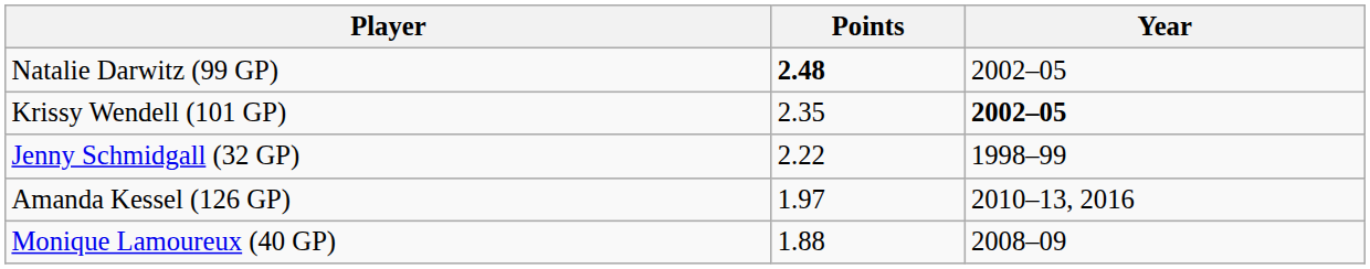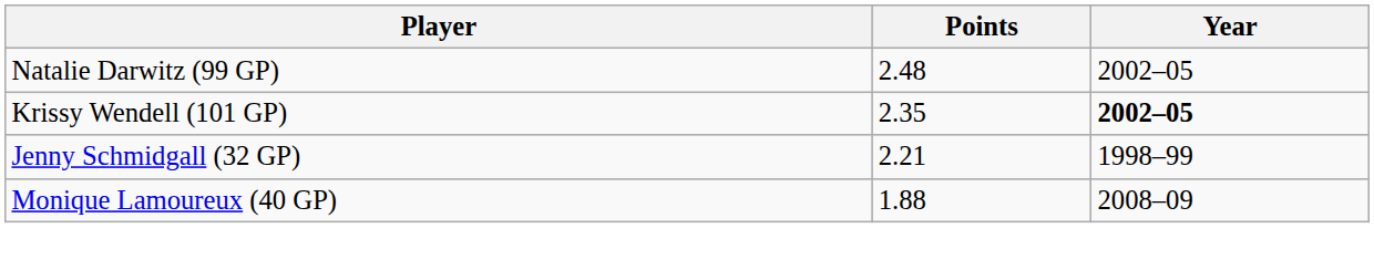Natalie Darwitz (99 GP) | Points: bold -> normal
Jenny Schmidgall (32 GP) | Points: 2.22 -> 2.21
- row: Amanda Kessel (126 GP) | 1.97 | 2010–13, 2016
